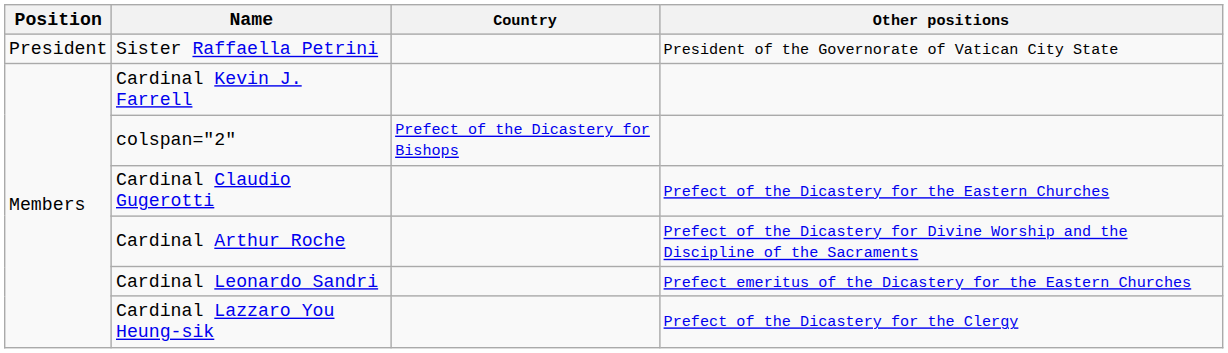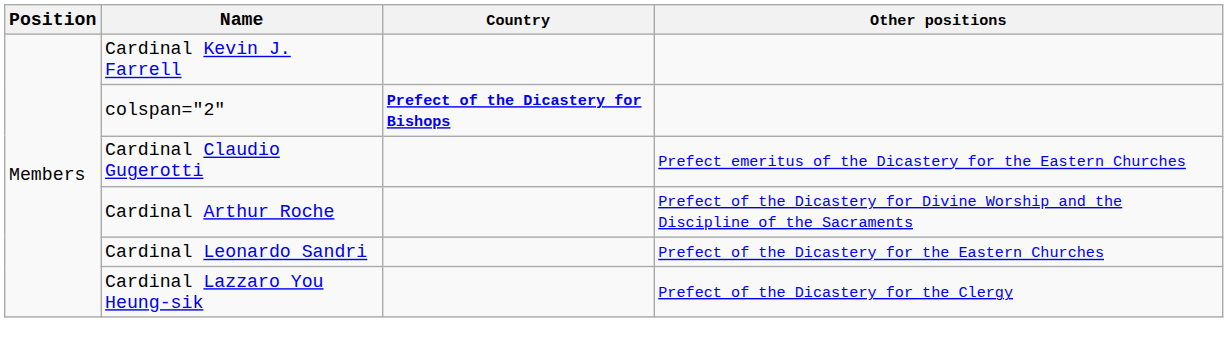- row: President | Sister Raffaella Petrini | President of the Governorate of Vatican City State
colspan="2" | Country: normal -> bold
Cardinal Claudio Gugerotti | Other positions: Prefect of the Dicastery for the Eastern Churches -> Prefect emeritus of the Dicastery for the Eastern Churches
Cardinal Leonardo Sandri | Other positions: Prefect emeritus of the Dicastery for the Eastern Churches -> Prefect of the Dicastery for the Eastern Churches
